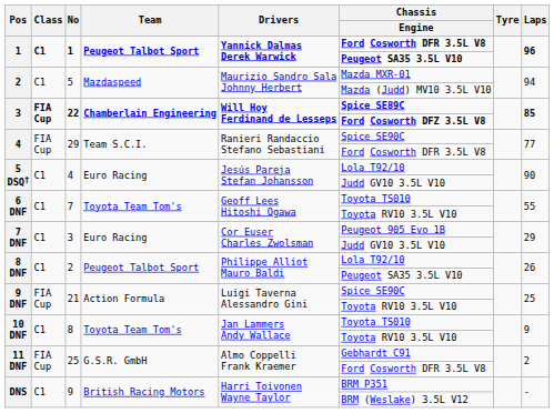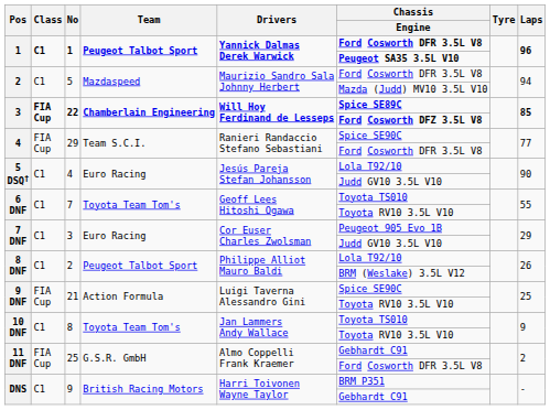row 5 | Chassis / Engine: Mazda MXR-01 -> Ford Cosworth DFR 3.5L V8
row 18 | Chassis / Engine: Peugeot SA35 3.5L V10 -> BRM (Weslake) 3.5L V12
row 26 | Chassis / Engine: BRM (Weslake) 3.5L V12 -> Gebhardt C91
